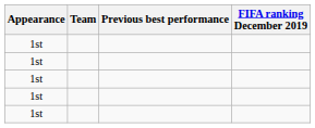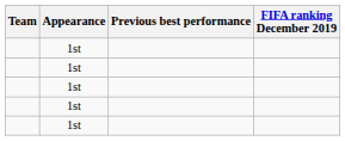columns swapped: Team <-> Appearance
